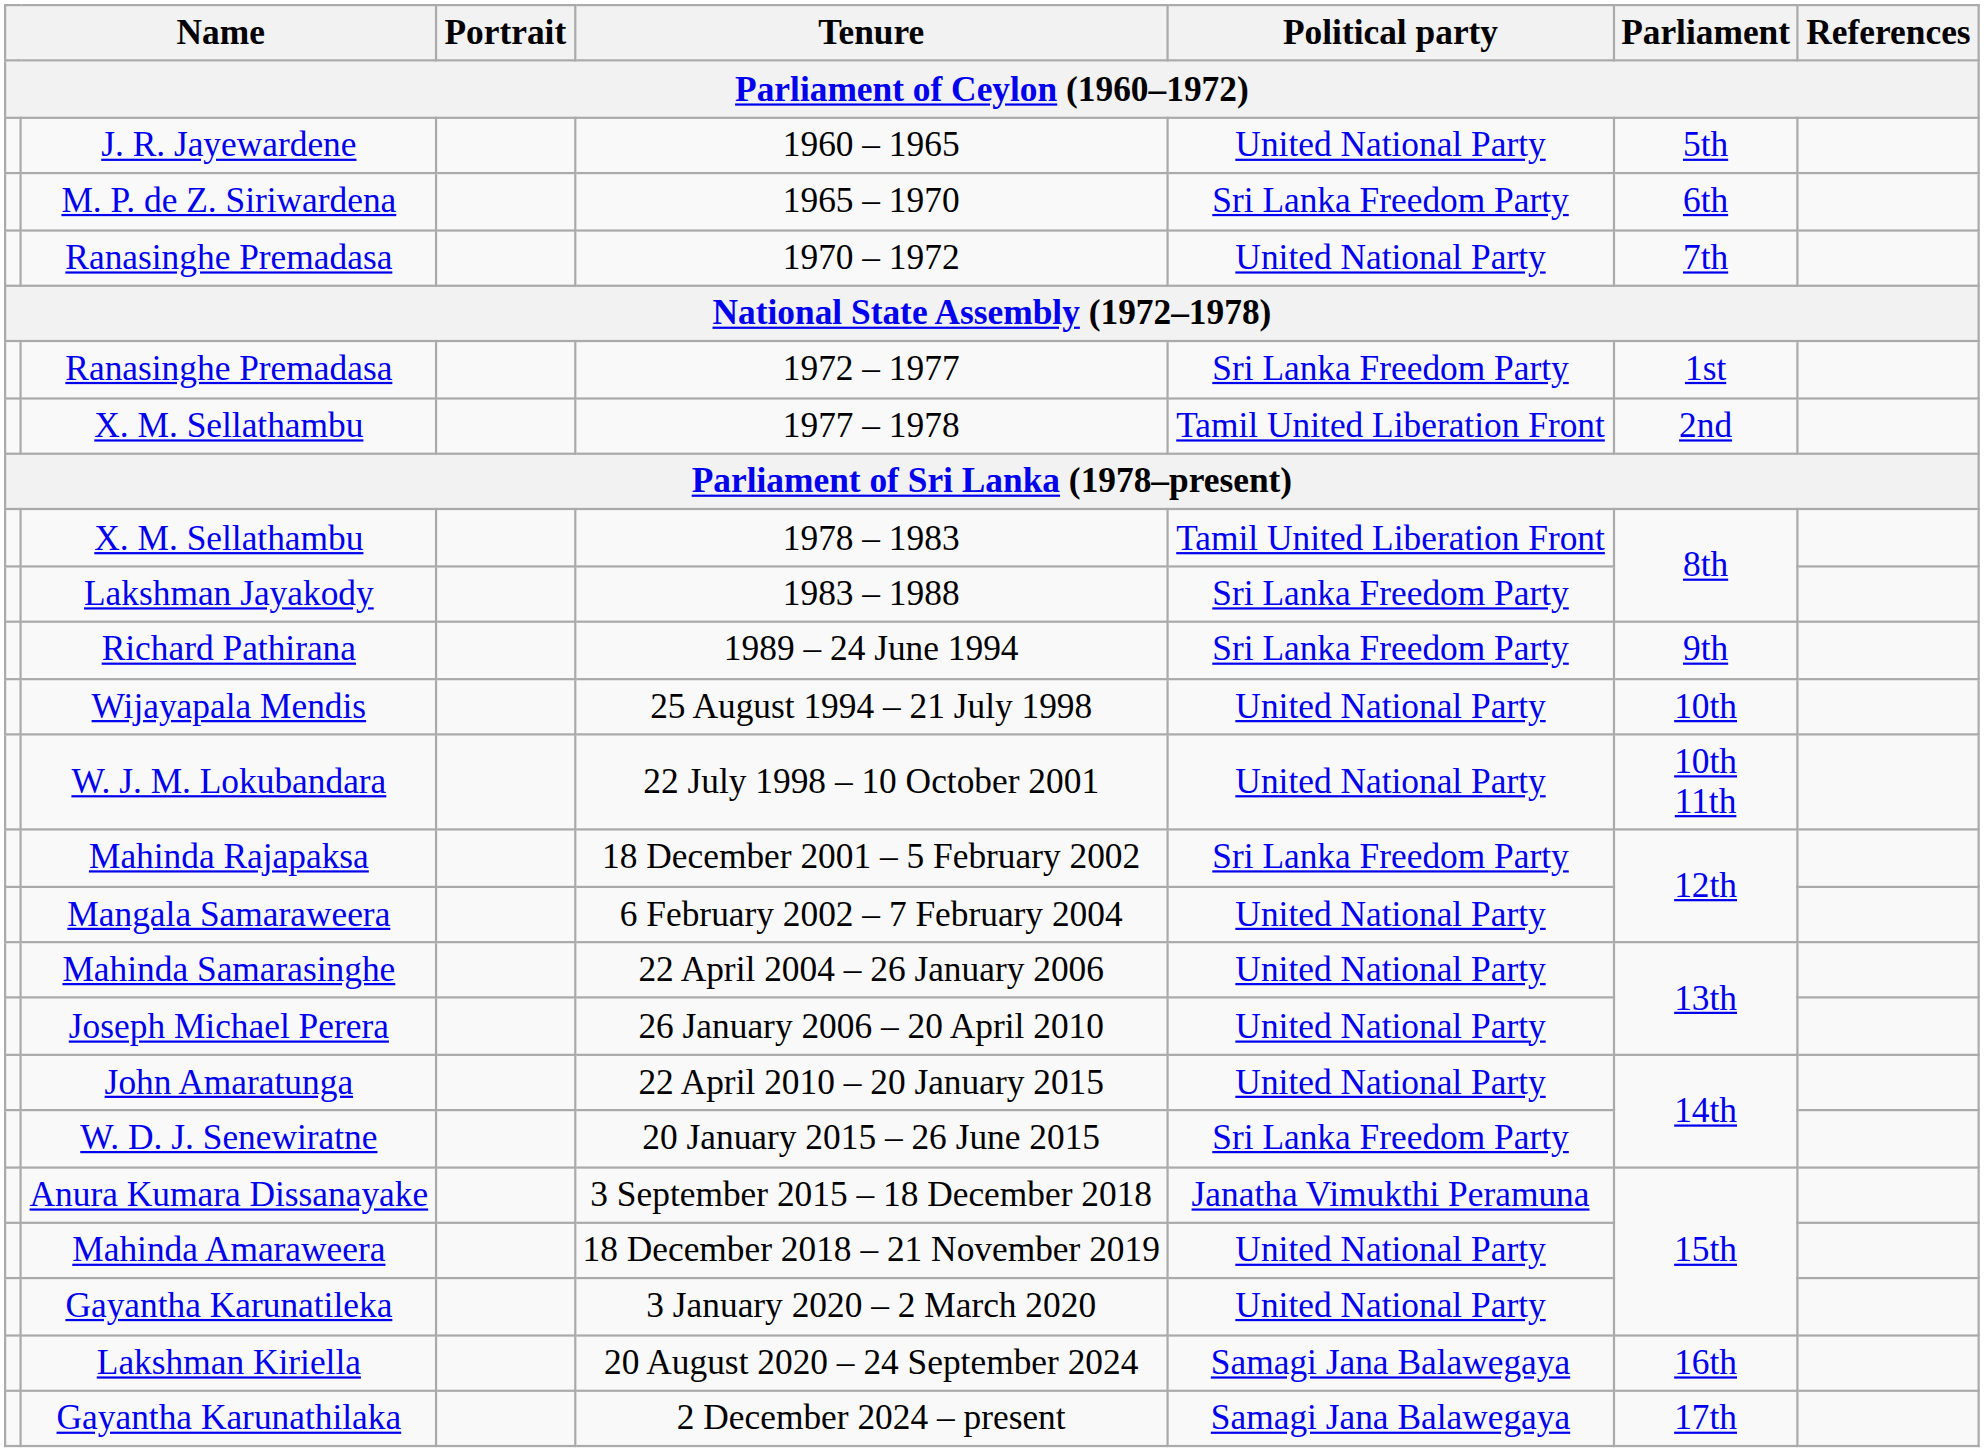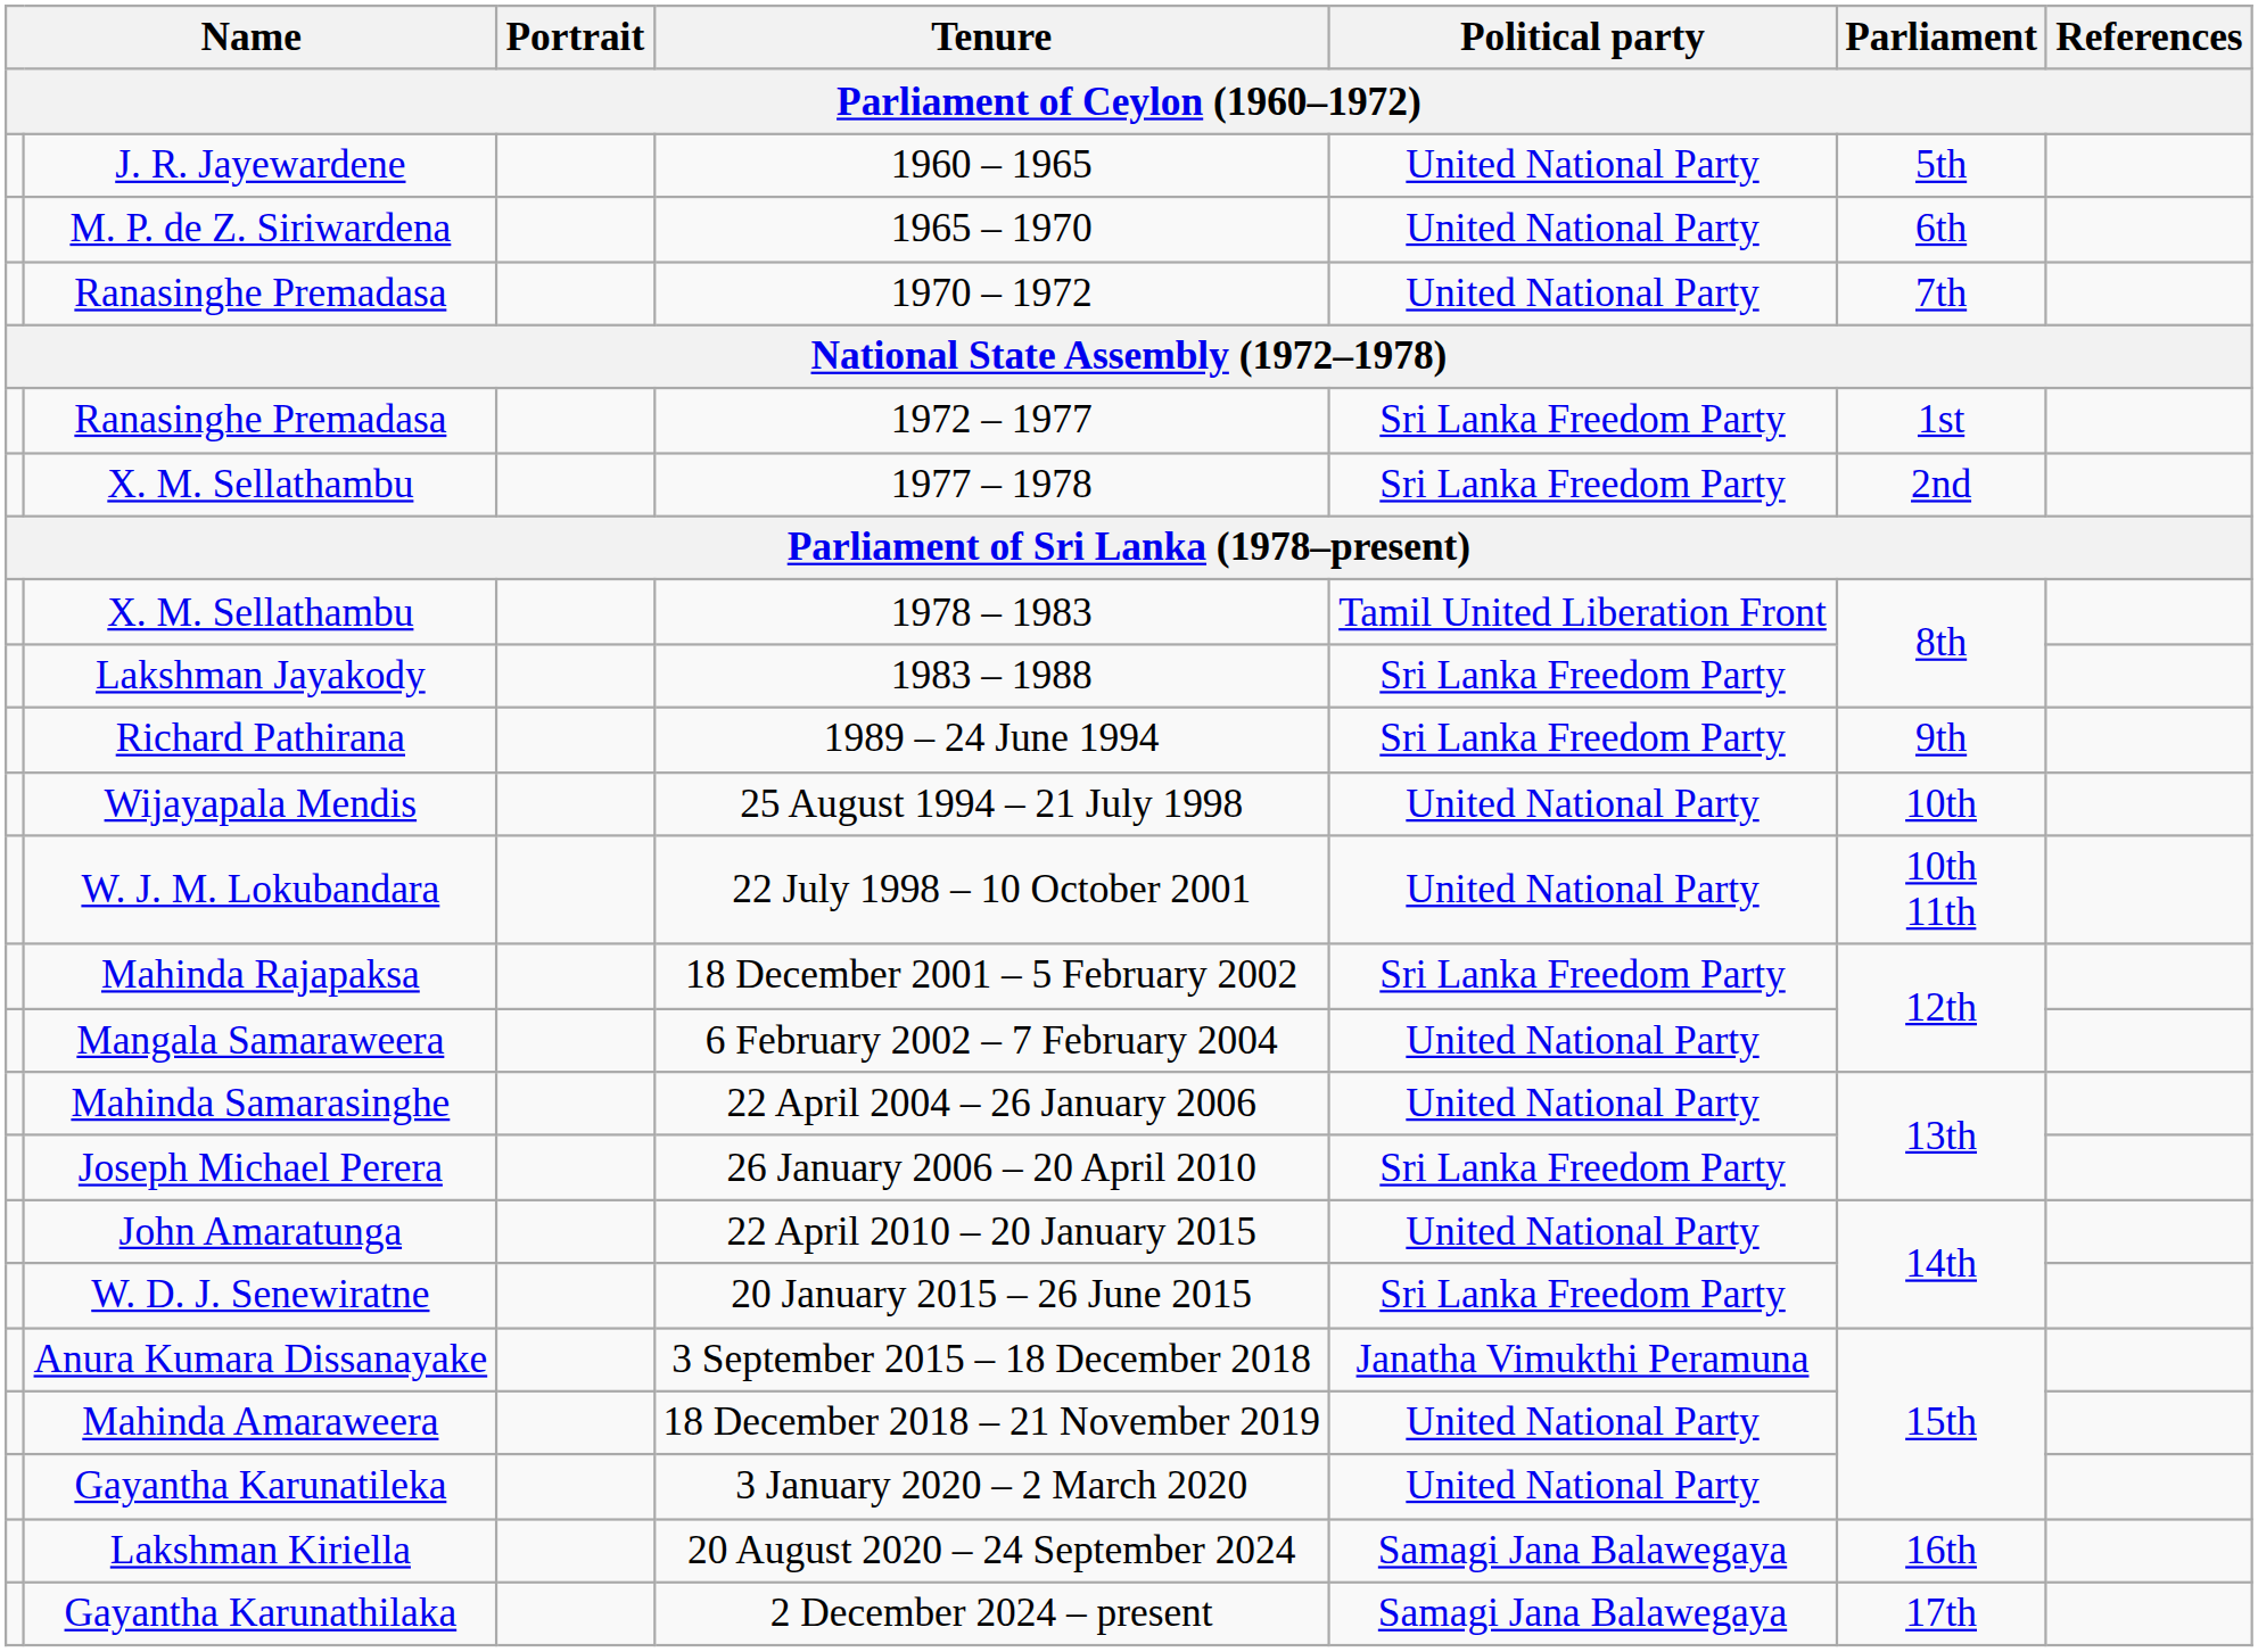1965 – 1970 | Political party: Sri Lanka Freedom Party -> United National Party
1977 – 1978 | Political party: Tamil United Liberation Front -> Sri Lanka Freedom Party
26 January 2006 – 20 April 2010 | Political party: United National Party -> Sri Lanka Freedom Party
